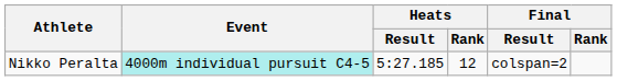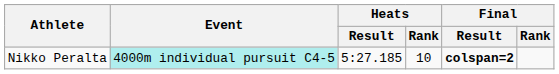Nikko Peralta | Heats / Rank: 12 -> 10
Nikko Peralta | Final / Result: normal -> bold
